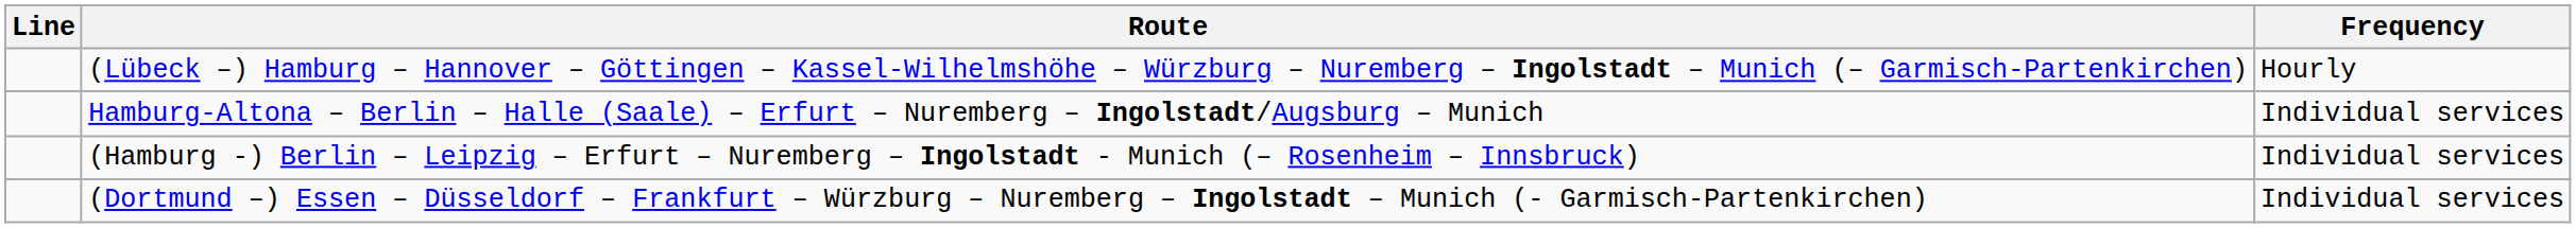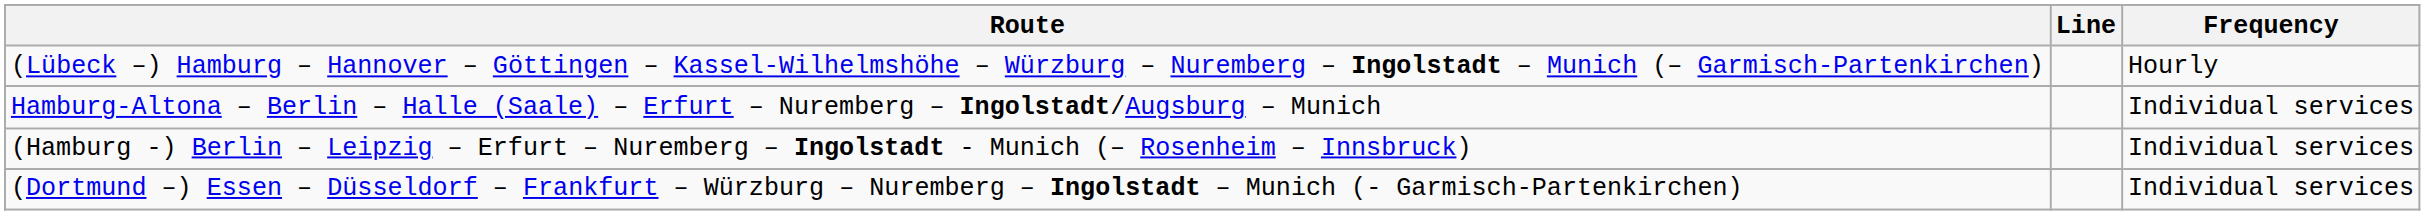columns swapped: Line <-> Route
